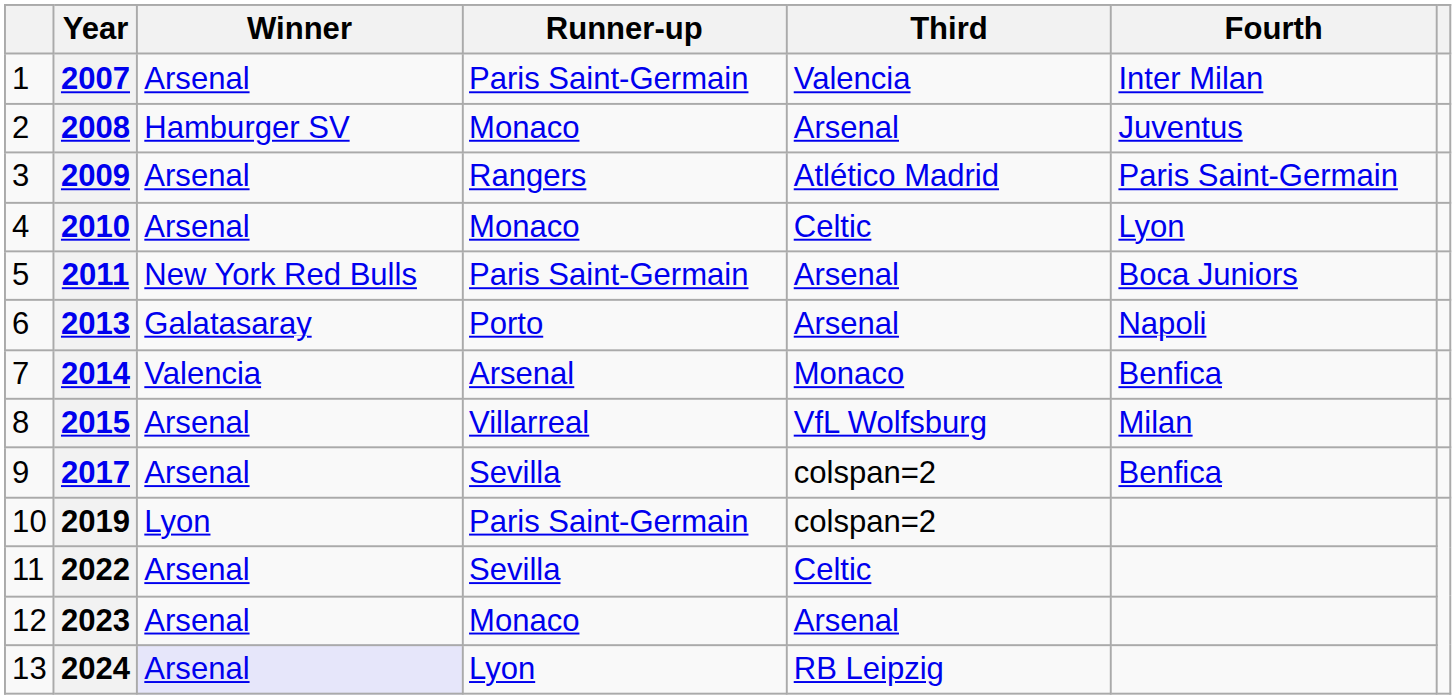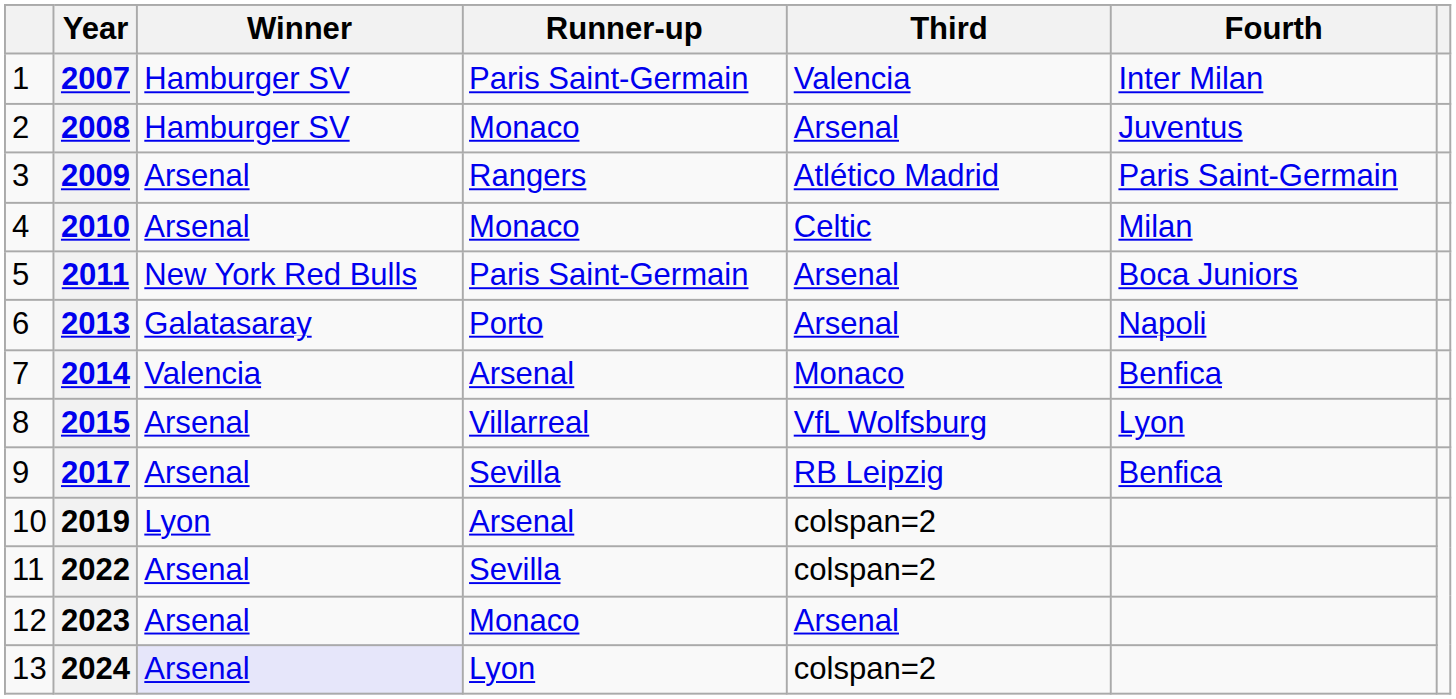2007 | Winner: Arsenal -> Hamburger SV
2010 | Fourth: Lyon -> Milan
2015 | Fourth: Milan -> Lyon
2017 | Third: colspan=2 -> RB Leipzig
2019 | Runner-up: Paris Saint-Germain -> Arsenal
2022 | Third: Celtic -> colspan=2
2024 | Third: RB Leipzig -> colspan=2
